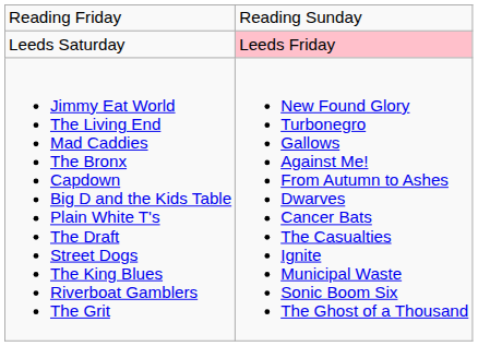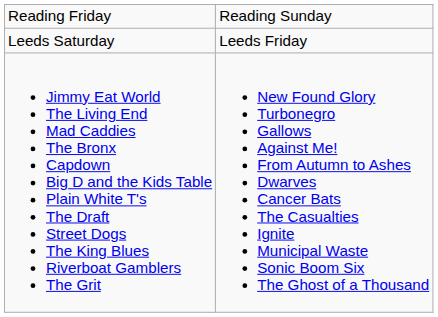Leeds Saturday | column 2: pink background -> no background
